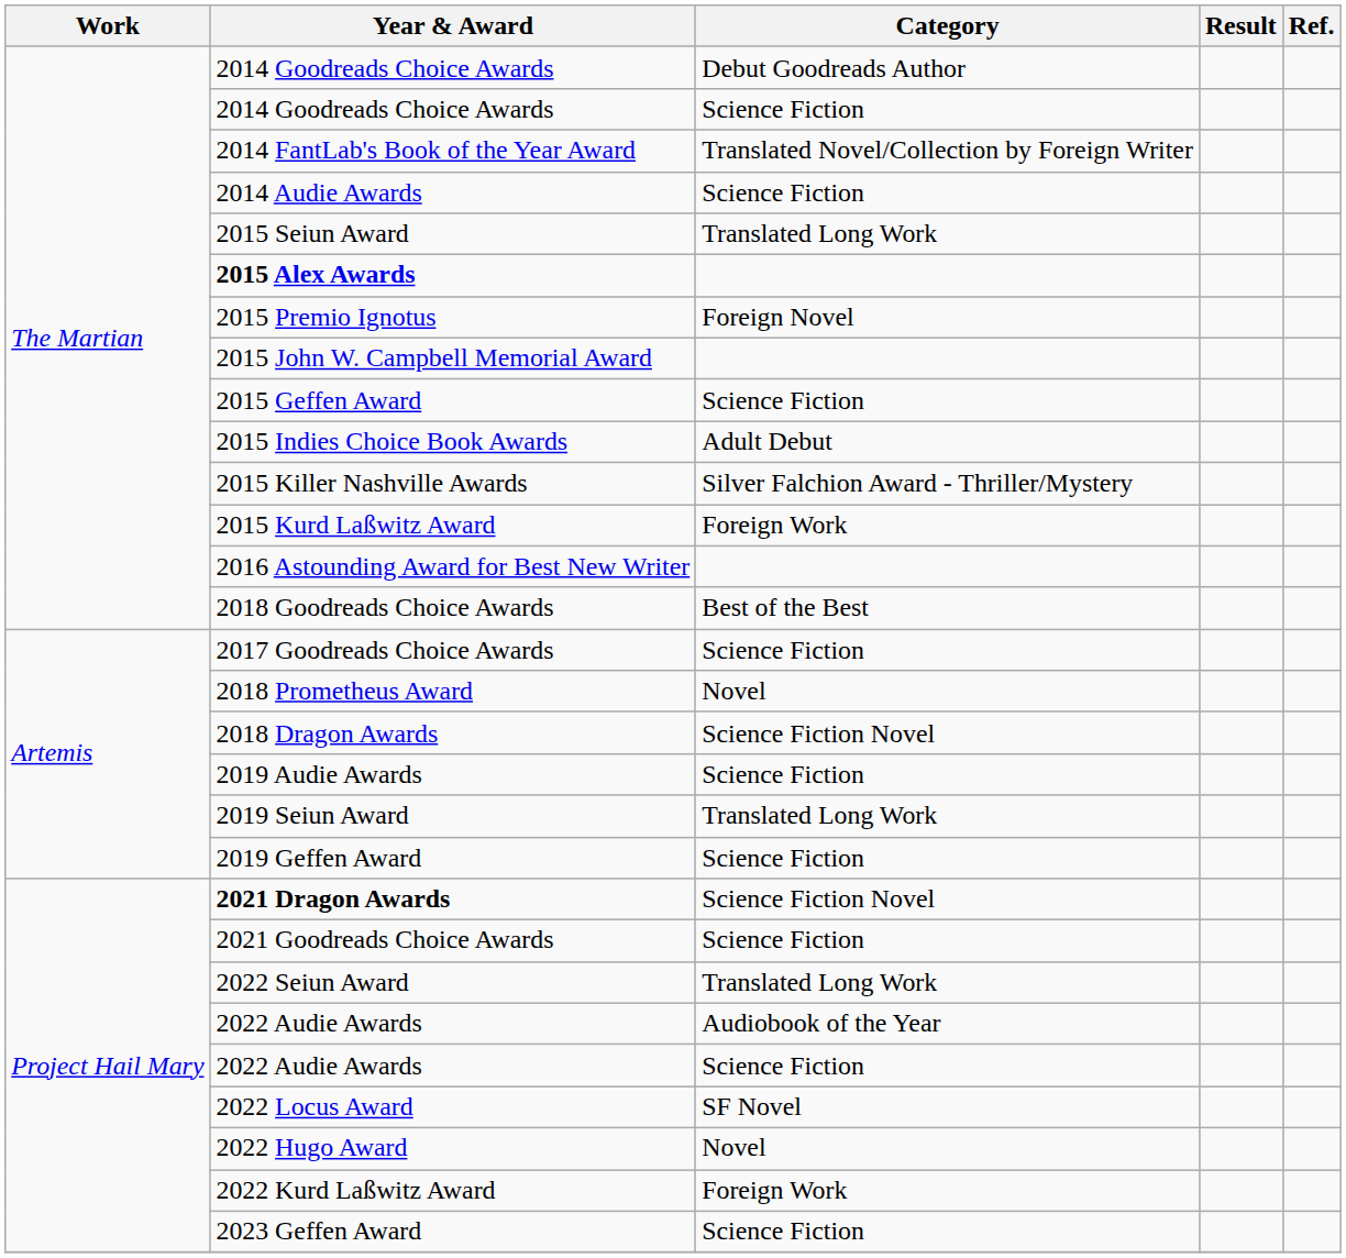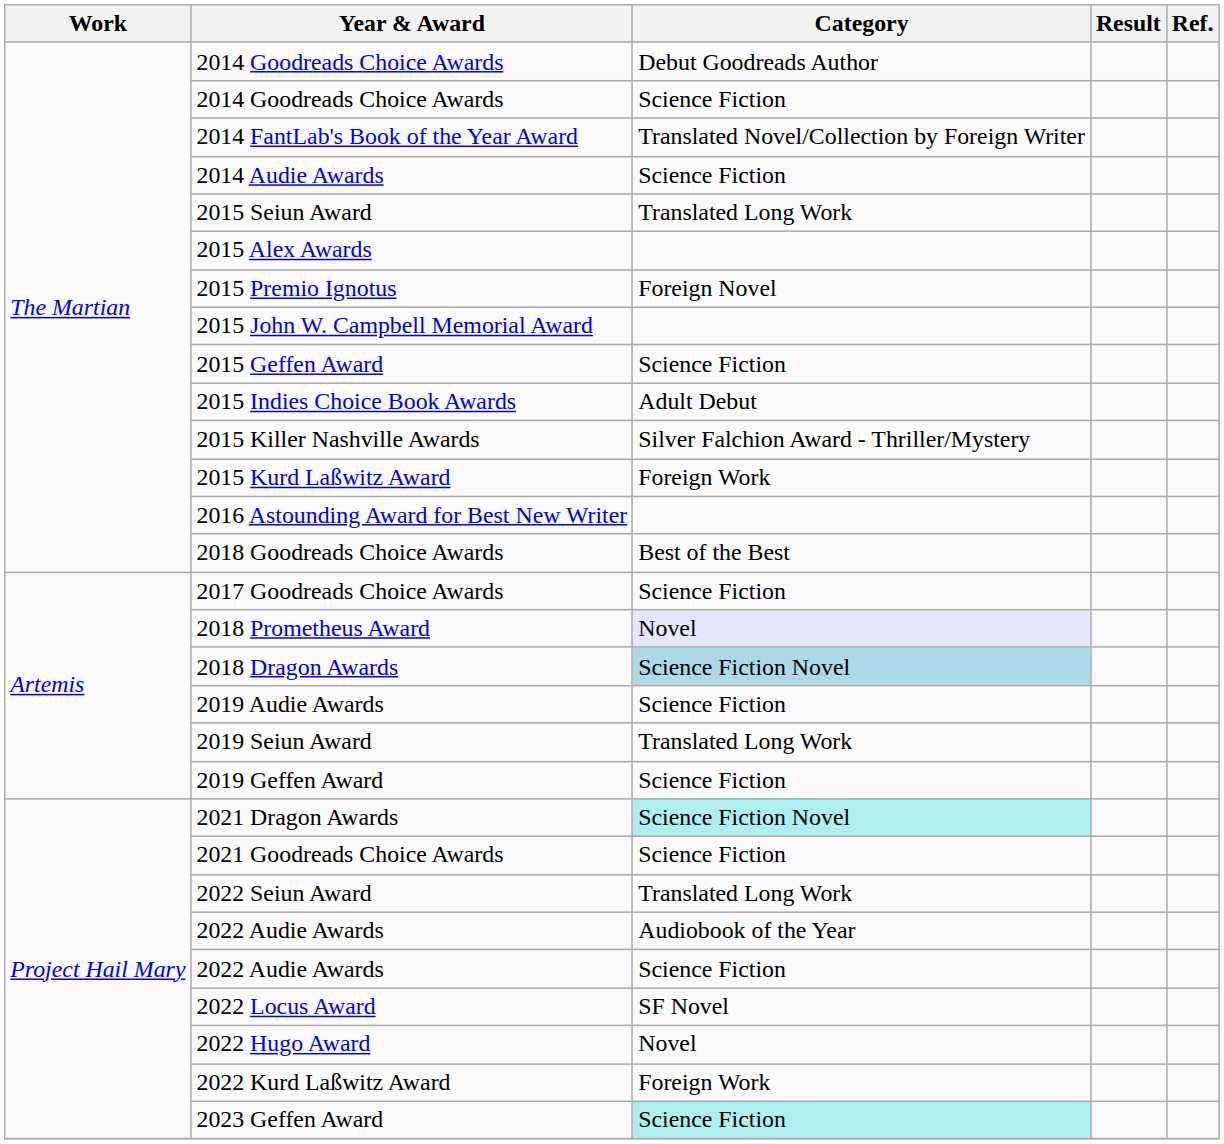2015 Alex Awards | Year & Award: bold -> normal
2018 Prometheus Award | Category: no background -> lavender background
2018 Dragon Awards | Category: no background -> lightblue background
2021 Dragon Awards | Year & Award: bold -> normal
2021 Dragon Awards | Category: no background -> paleturquoise background
2023 Geffen Award | Category: no background -> paleturquoise background
